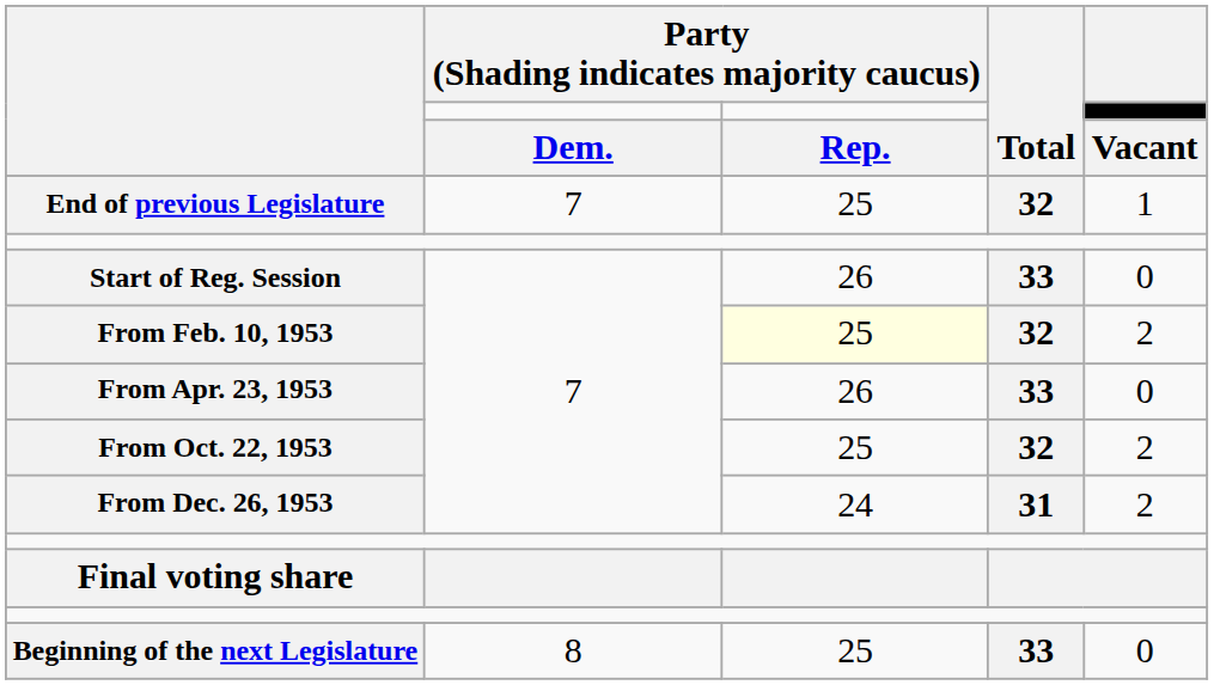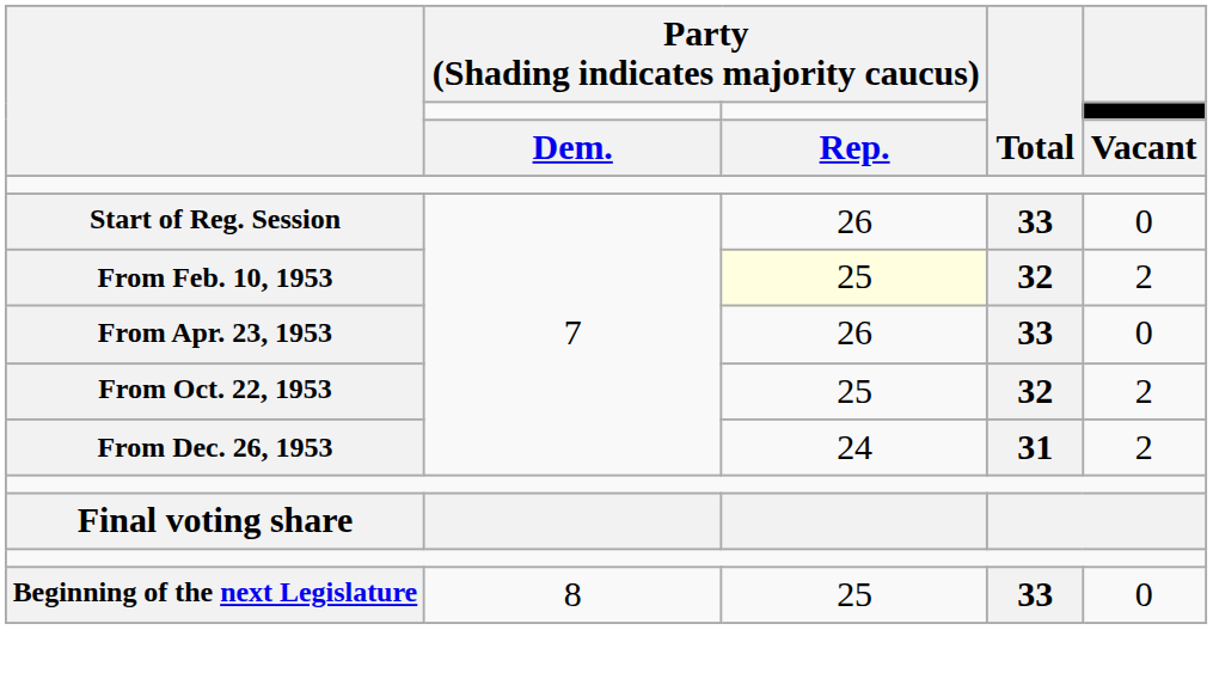- row: End of previous Legislature | 7 | 25 | 32 | 1
